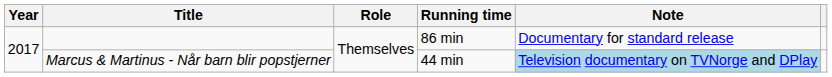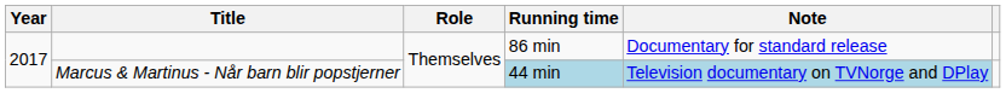Marcus & Martinus - Når barn blir popstjerner | Running time: no background -> lightblue background
